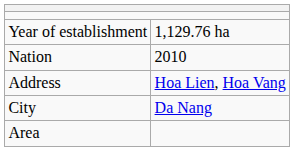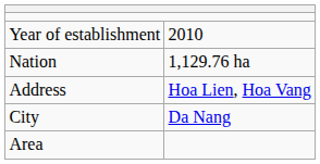row 3 | column 2: 1,129.76 ha -> 2010
row 4 | column 2: 2010 -> 1,129.76 ha
